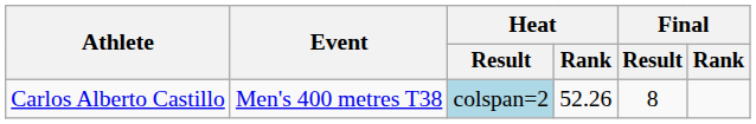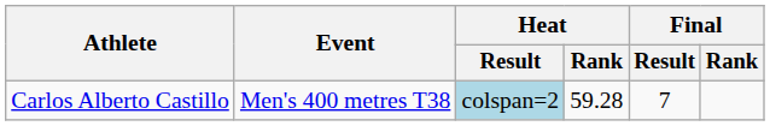Carlos Alberto Castillo | Heat / Rank: 52.26 -> 59.28
Carlos Alberto Castillo | Final / Result: 8 -> 7
